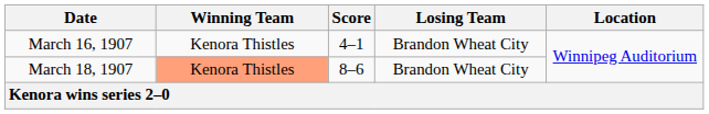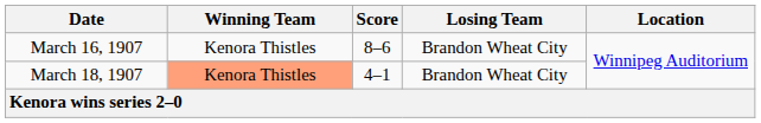March 16, 1907 | Score: 4–1 -> 8–6
March 18, 1907 | Score: 8–6 -> 4–1
